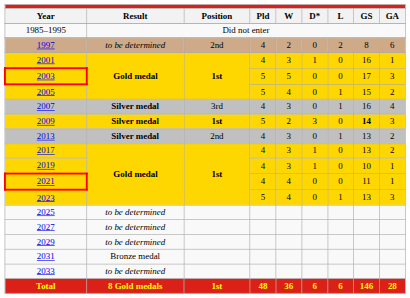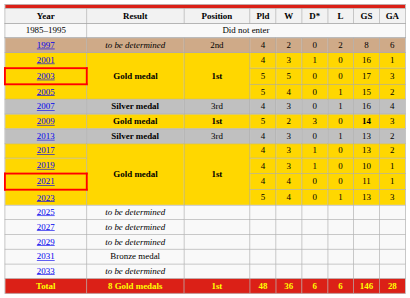2009 | Result: Silver medal -> Gold medal
2013 | Position: 2nd -> 3rd
